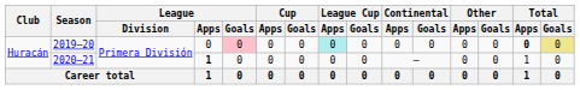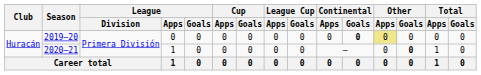2019–20 | League / Goals: pink background -> no background
2019–20 | League Cup / Apps: paleturquoise background -> no background
2019–20 | Continental / Goals: normal -> bold
2019–20 | Other / Apps: no background -> khaki background
2019–20 | Total / Apps: bold -> normal
2019–20 | Total / Goals: khaki background -> no background
2020–21 | League / Apps: bold -> normal
2020–21 | Other / Goals: normal -> bold
